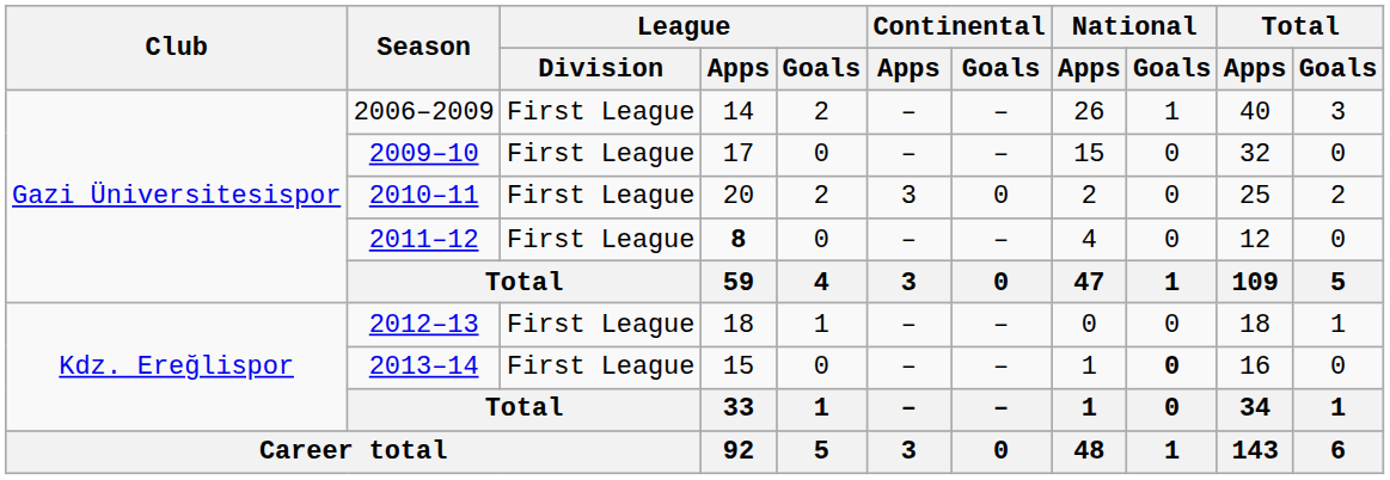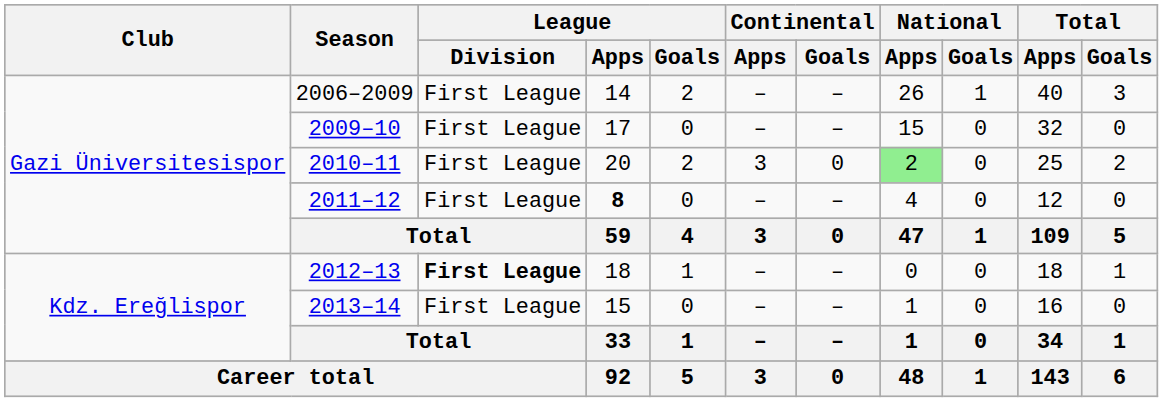2010–11 | National / Apps: no background -> lightgreen background
2012–13 | League / Division: normal -> bold
2013–14 | National / Goals: bold -> normal
